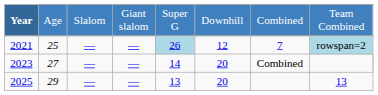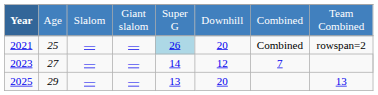2021 | column 6: 12 -> 20
2021 | column 7: 7 -> Combined
2021 | column 8: lightblue background -> no background
2023 | column 6: 20 -> 12
2023 | column 7: Combined -> 7
